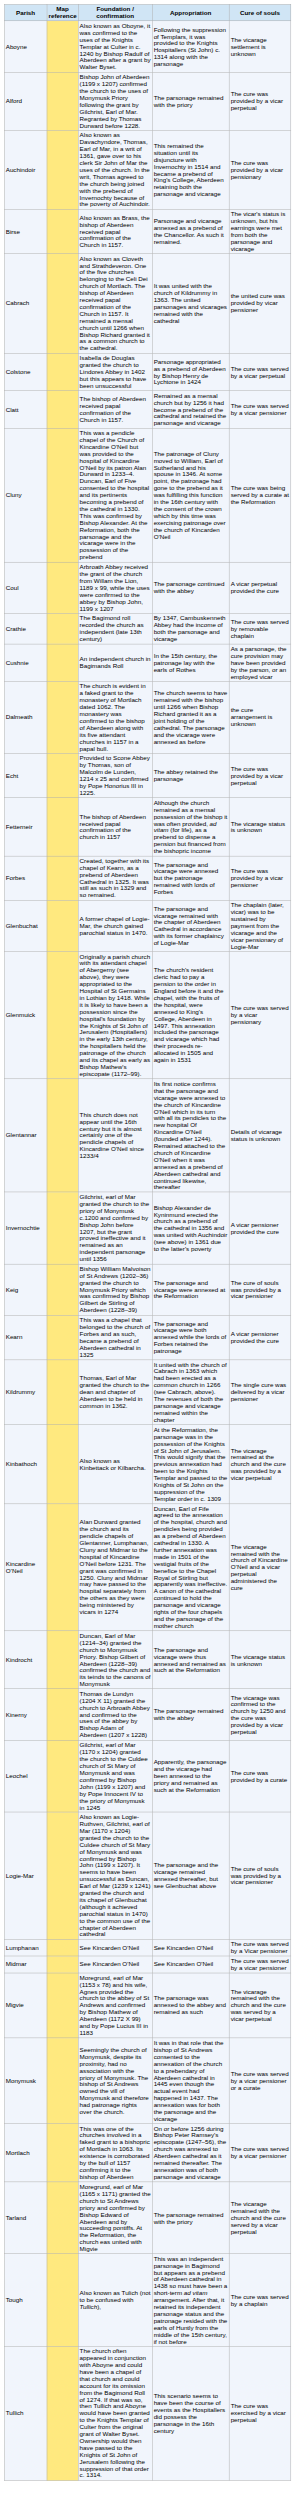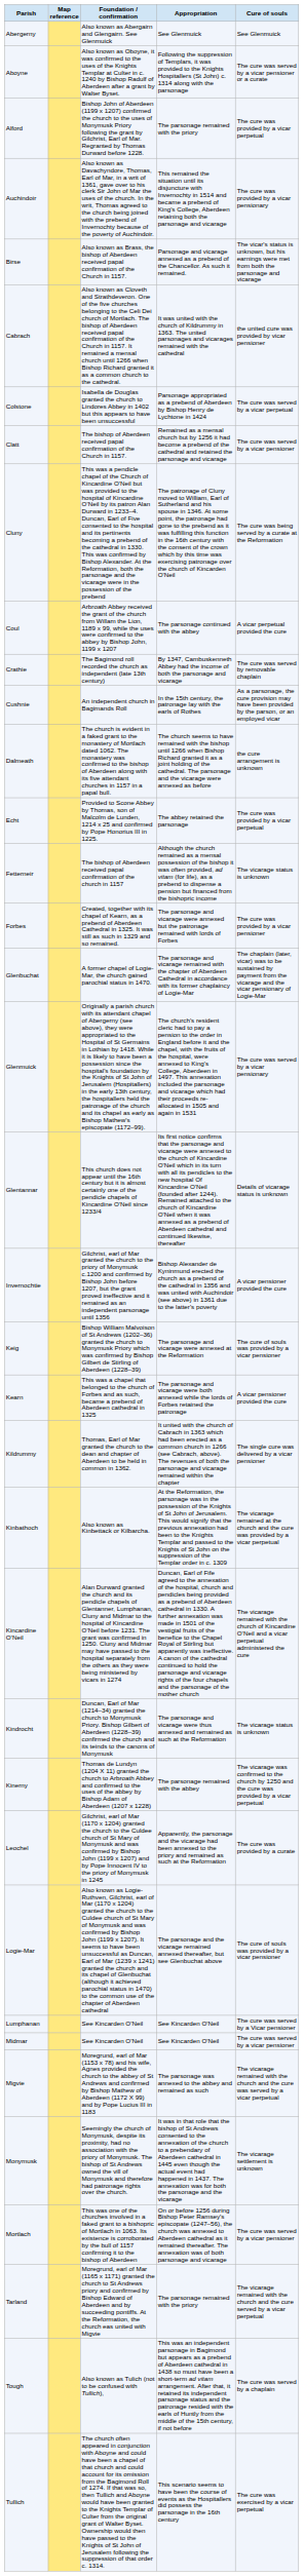+ row: Abergerny | Also known as Abergairn and Glengairn. See Glenmuick | See Glenmuick | See Glenmuick
Aboyne | Cure of souls: The vicarage settlement is unknown -> The cure was served by a vicar pensioner or a curate
Monymusk | Cure of souls: The cure was served by a vicar pensioner or a curate -> The vicarage settlement is unknown
